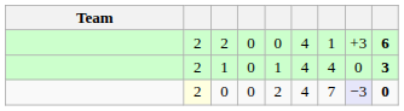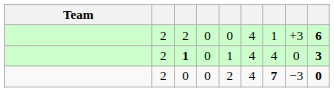row 3 | column 3: normal -> bold
row 4 | column 2: lightyellow background -> no background
row 4 | column 7: normal -> bold
row 4 | column 8: lavender background -> no background
